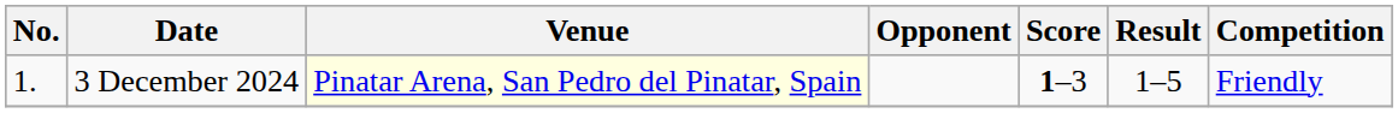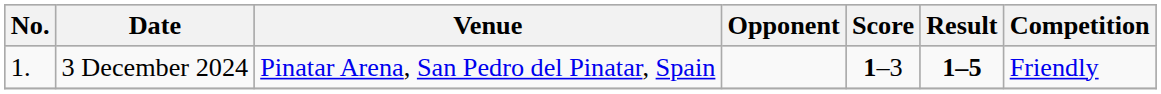3 December 2024 | Venue: lightyellow background -> no background
3 December 2024 | Result: normal -> bold
